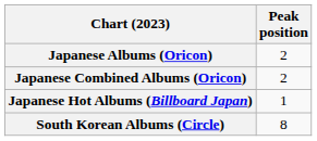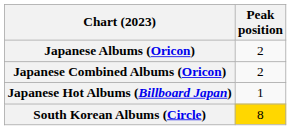South Korean Albums (Circle) | Peak position: no background -> gold background
